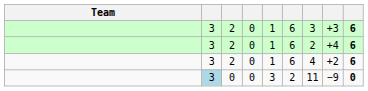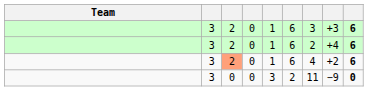row 4 | column 3: no background -> lightsalmon background
row 5 | column 2: lightblue background -> no background
